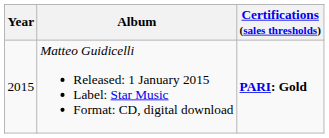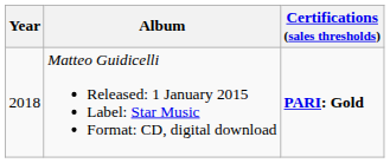row 2 | Year: 2015 -> 2018
